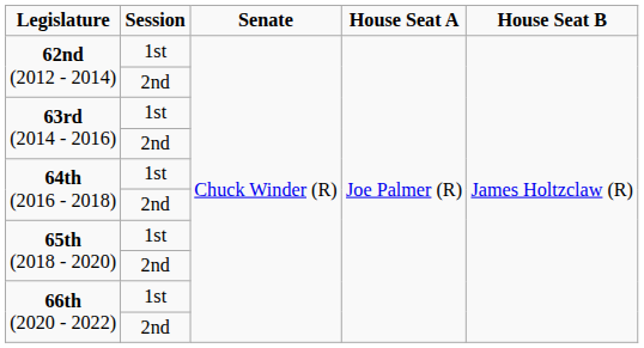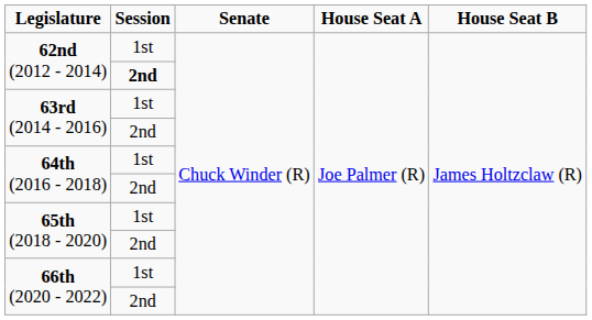62nd (2012 - 2014) / 2nd | Session: normal -> bold
